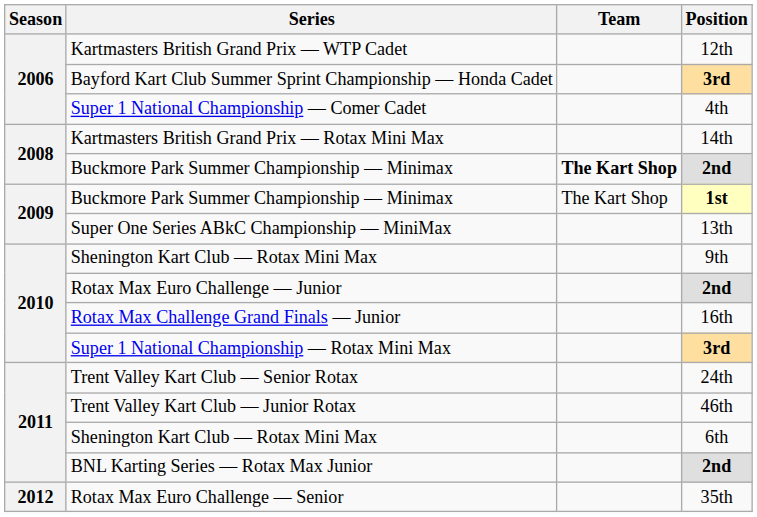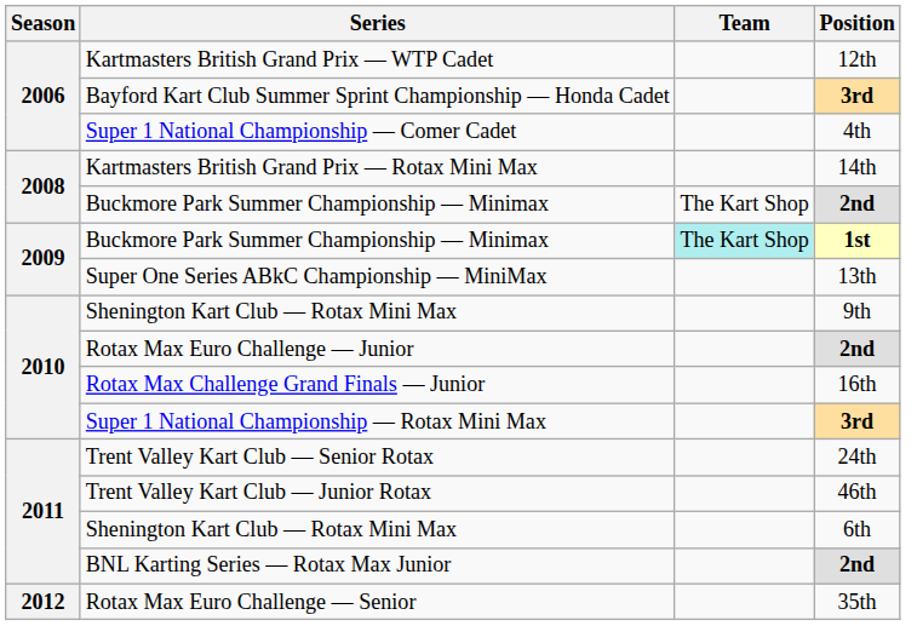Buckmore Park Summer Championship — Minimax / 2nd | Team: bold -> normal
Buckmore Park Summer Championship — Minimax / 1st | Team: no background -> paleturquoise background
